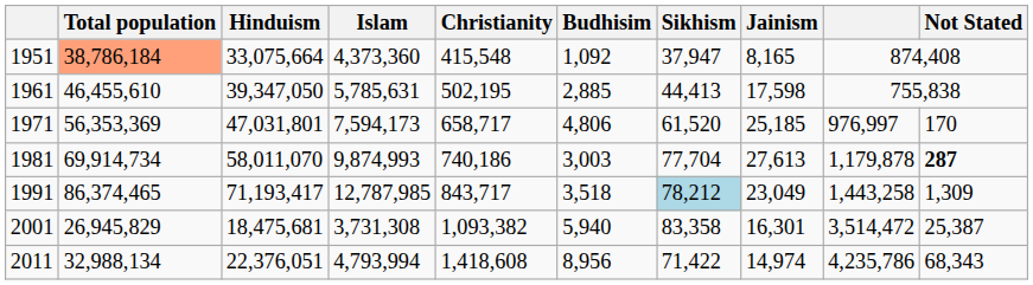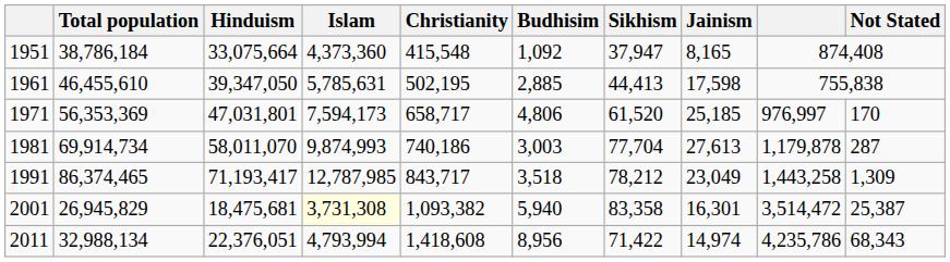1951 | Total population: lightsalmon background -> no background
1981 | Not Stated: bold -> normal
1991 | Sikhism: lightblue background -> no background
2001 | Islam: no background -> lightyellow background
